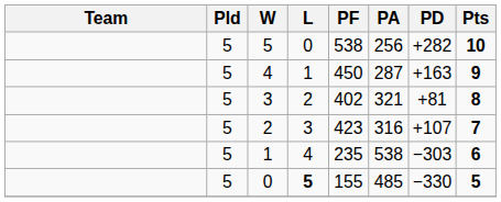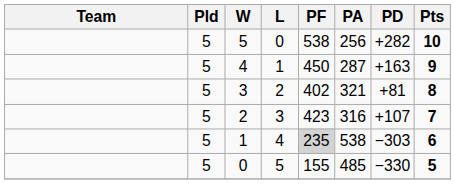row 6 | PF: no background -> lightgrey background
row 7 | L: bold -> normal
